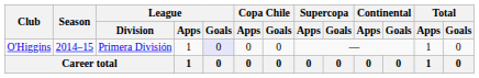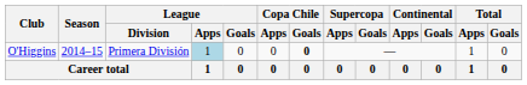O'Higgins | League / Apps: no background -> lightblue background
O'Higgins | League / Goals: lavender background -> no background
O'Higgins | Copa Chile / Goals: normal -> bold
